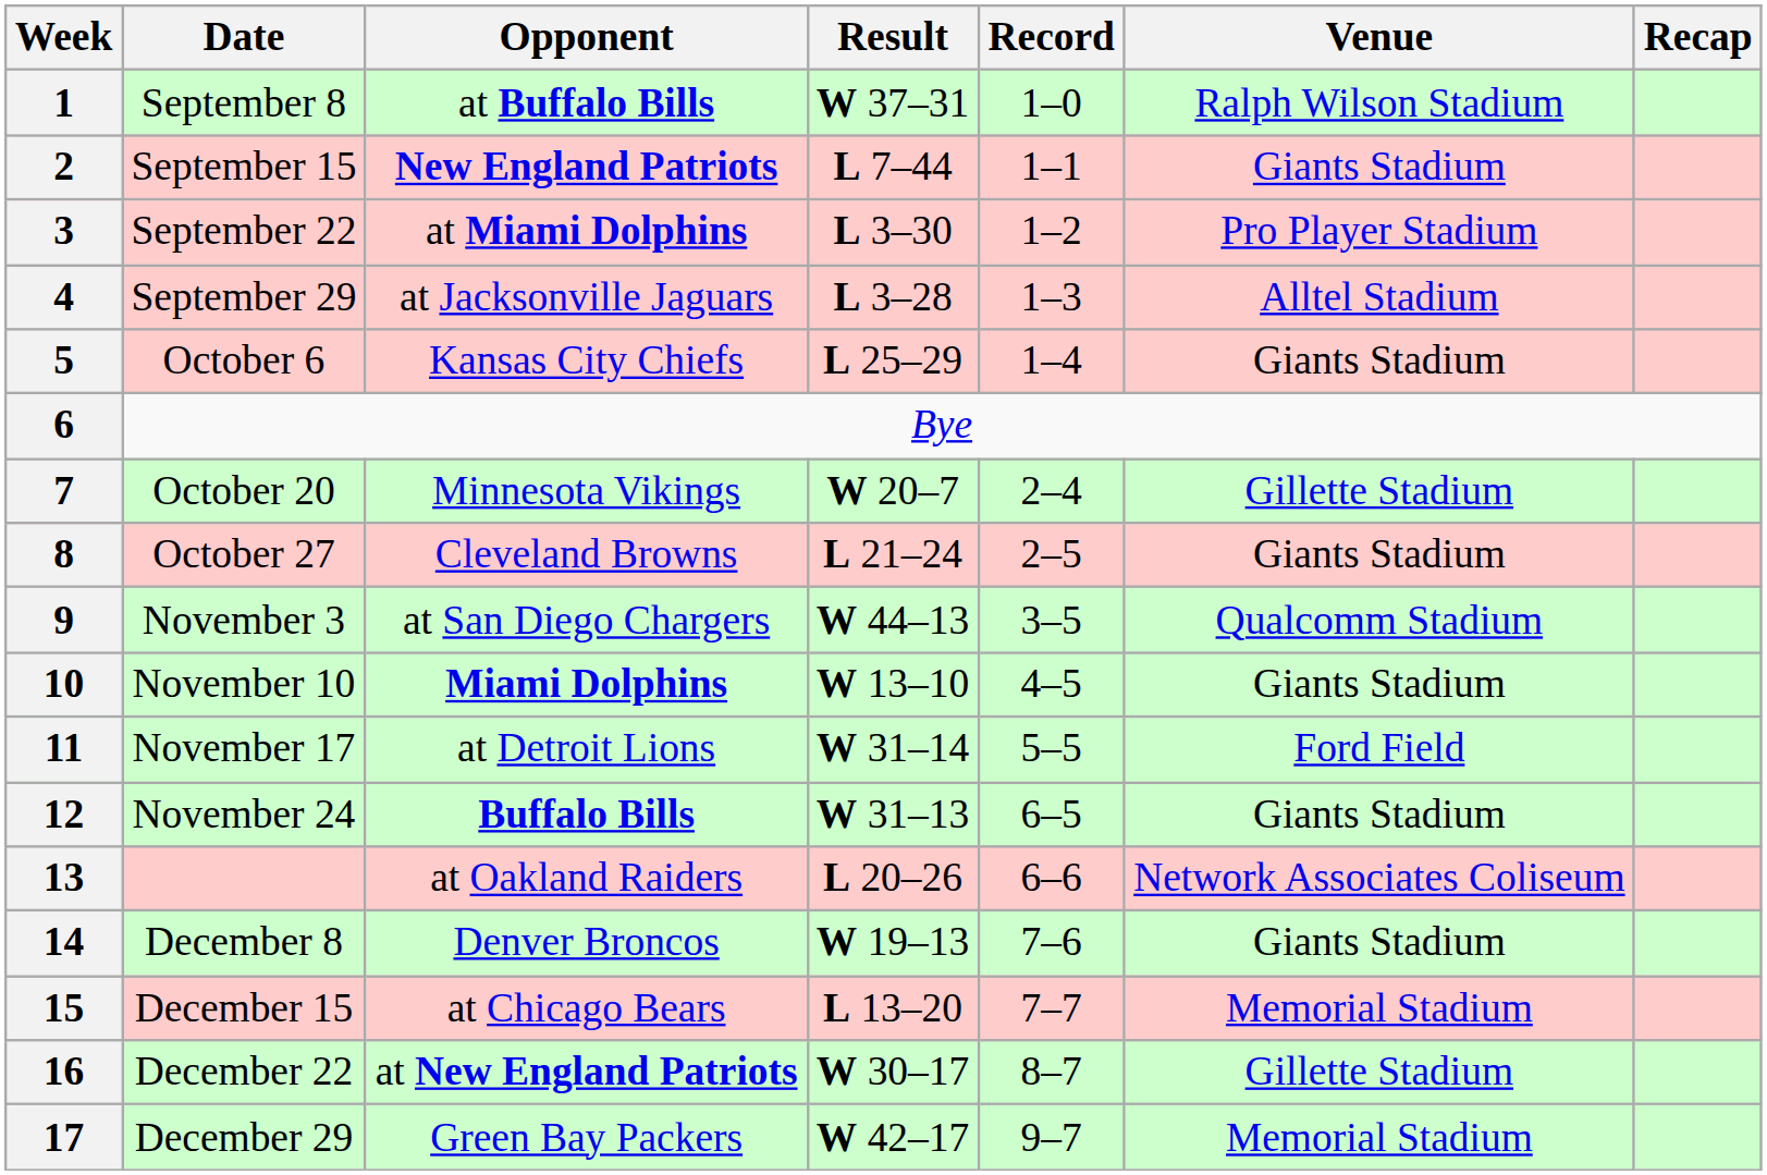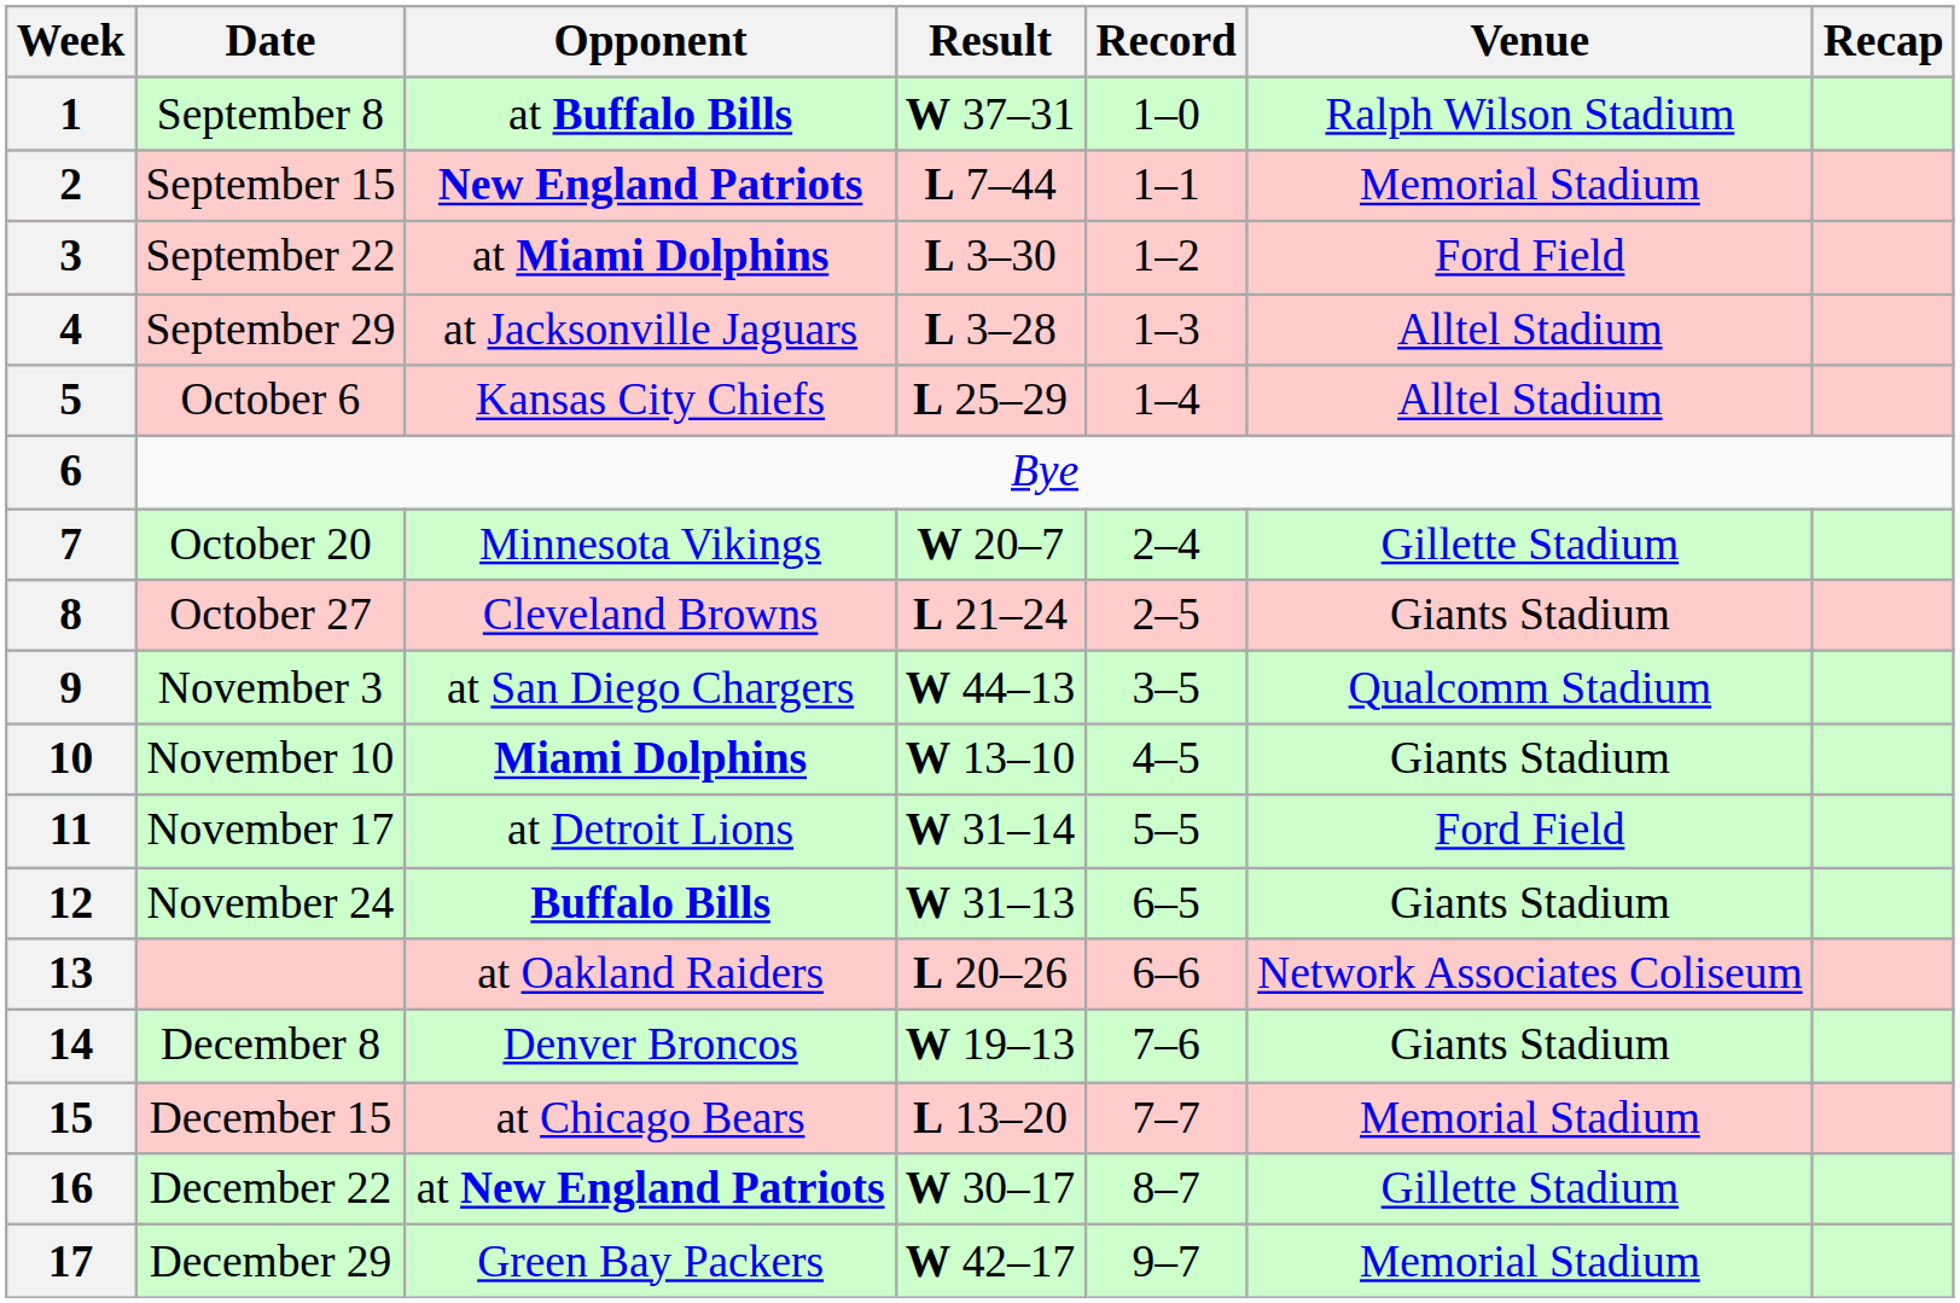2 | Venue: Giants Stadium -> Memorial Stadium
3 | Venue: Pro Player Stadium -> Ford Field
5 | Venue: Giants Stadium -> Alltel Stadium
